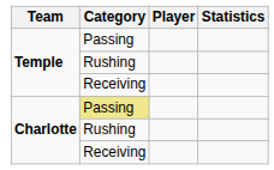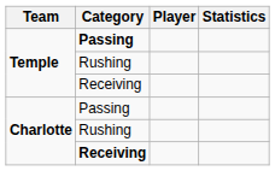Temple / Passing | Category: normal -> bold
Charlotte / Passing | Category: khaki background -> no background
Charlotte / Receiving | Category: normal -> bold
